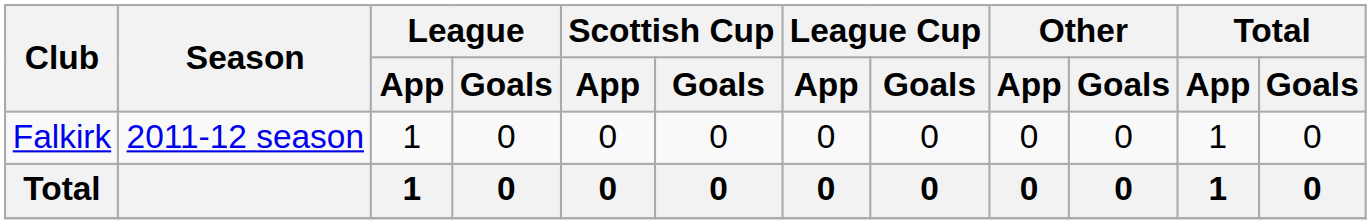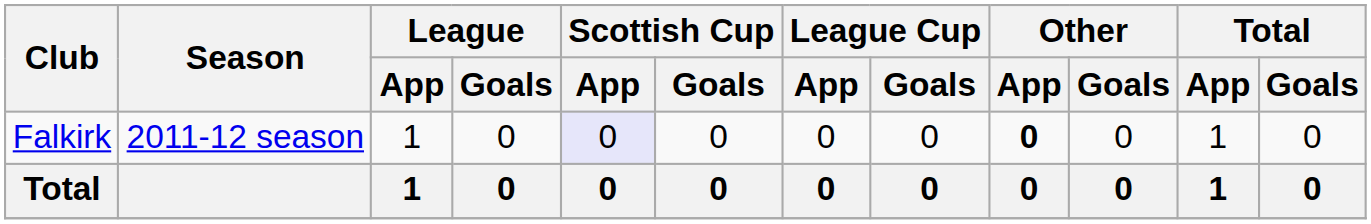Falkirk | Scottish Cup / App: no background -> lavender background
Falkirk | Other / App: normal -> bold
